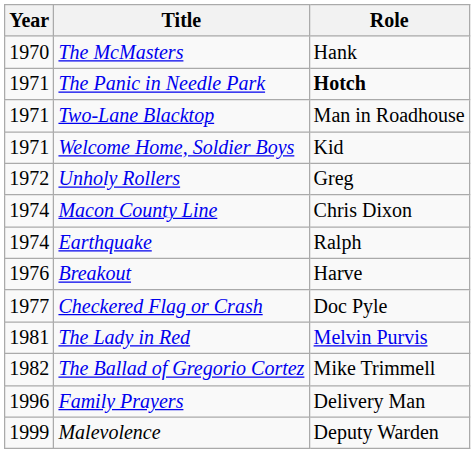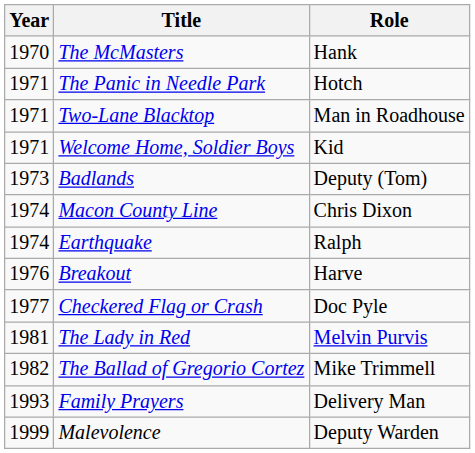The Panic in Needle Park | Role: bold -> normal
- row: 1972 | Unholy Rollers | Greg
+ row: 1973 | Badlands | Deputy (Tom)
Family Prayers | Year: 1996 -> 1993
